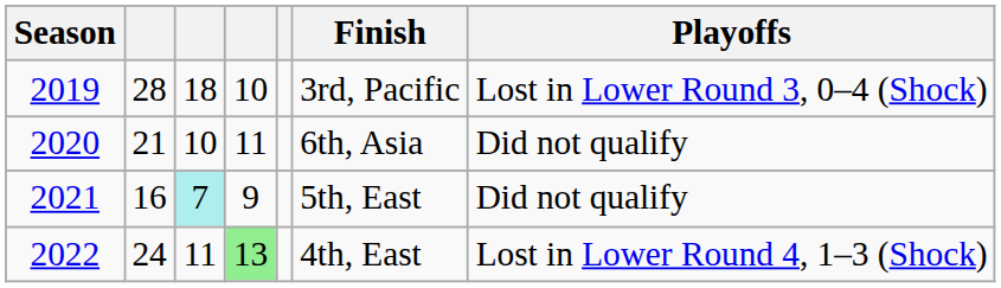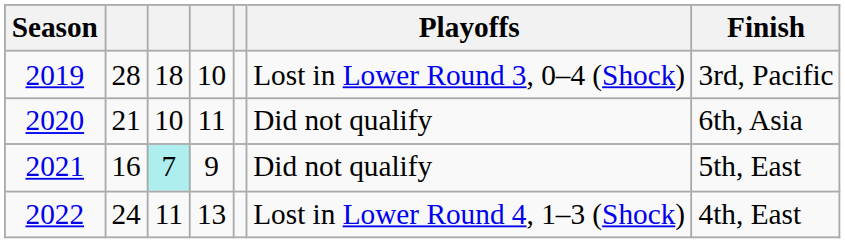columns swapped: Finish <-> Playoffs
2022 | column 4: lightgreen background -> no background
